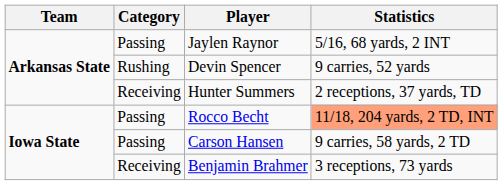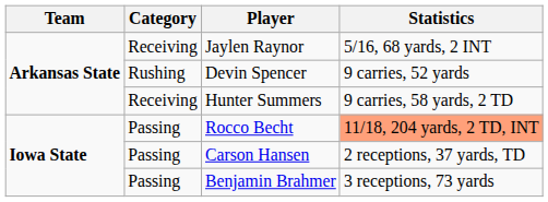Jaylen Raynor | Category: Passing -> Receiving
Hunter Summers | Statistics: 2 receptions, 37 yards, TD -> 9 carries, 58 yards, 2 TD
Carson Hansen | Statistics: 9 carries, 58 yards, 2 TD -> 2 receptions, 37 yards, TD
Benjamin Brahmer | Category: Receiving -> Passing
